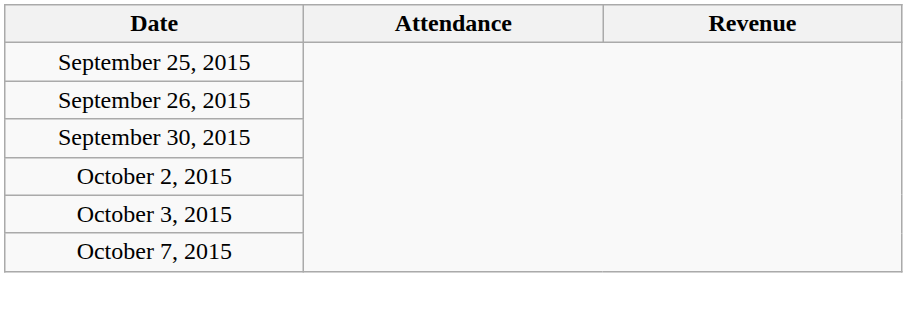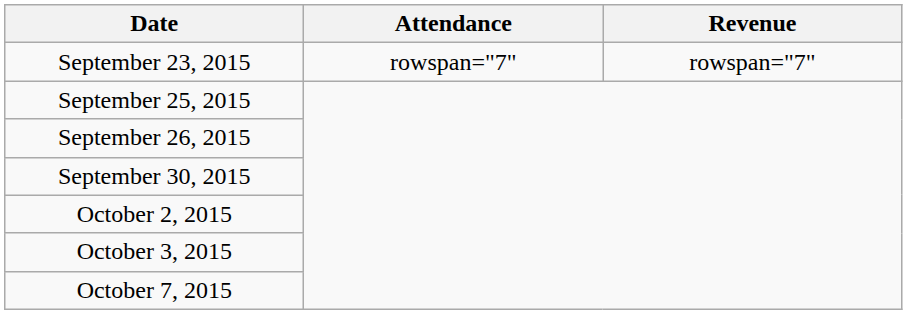+ row: September 23, 2015 | rowspan="7" | rowspan="7"
